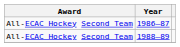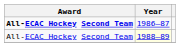row 2 | Award: normal -> bold
row 3 | Year: no background -> lightyellow background
